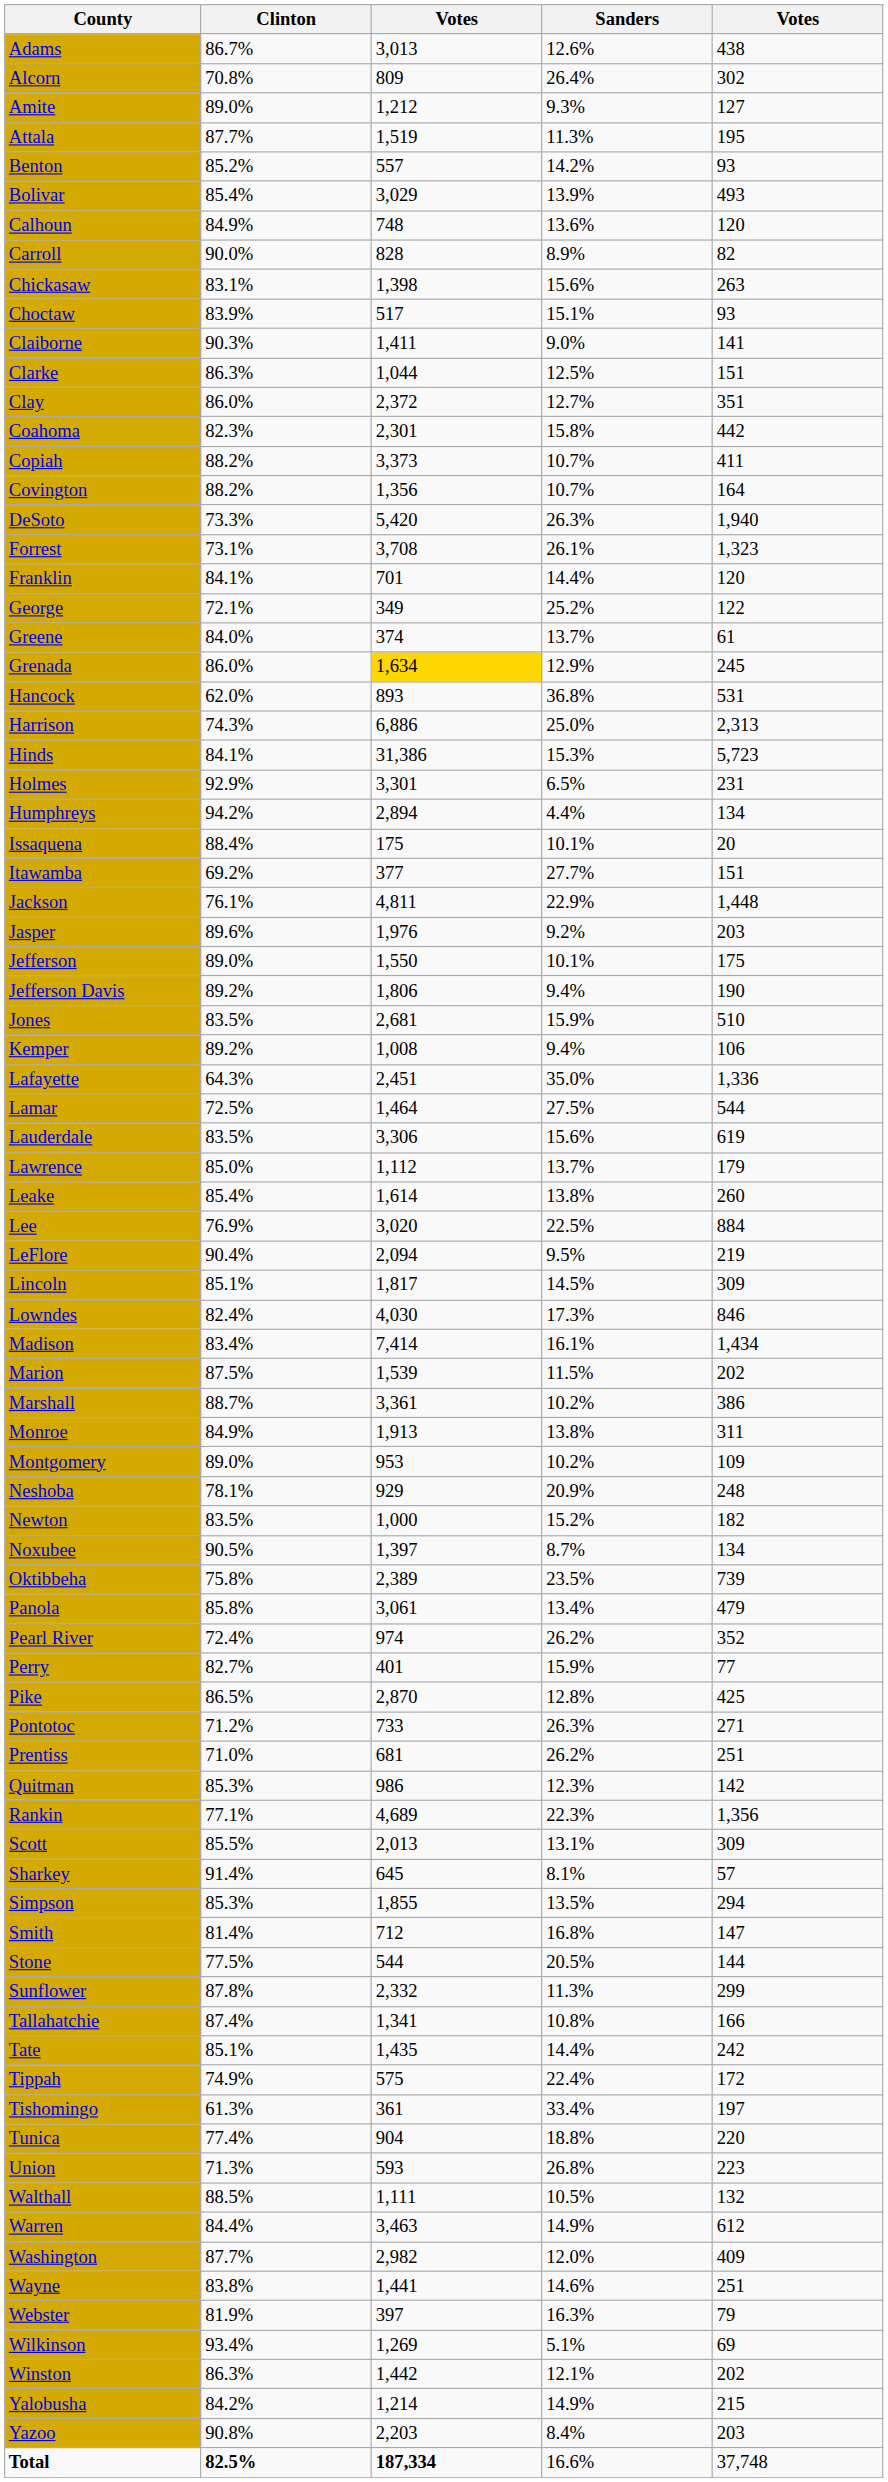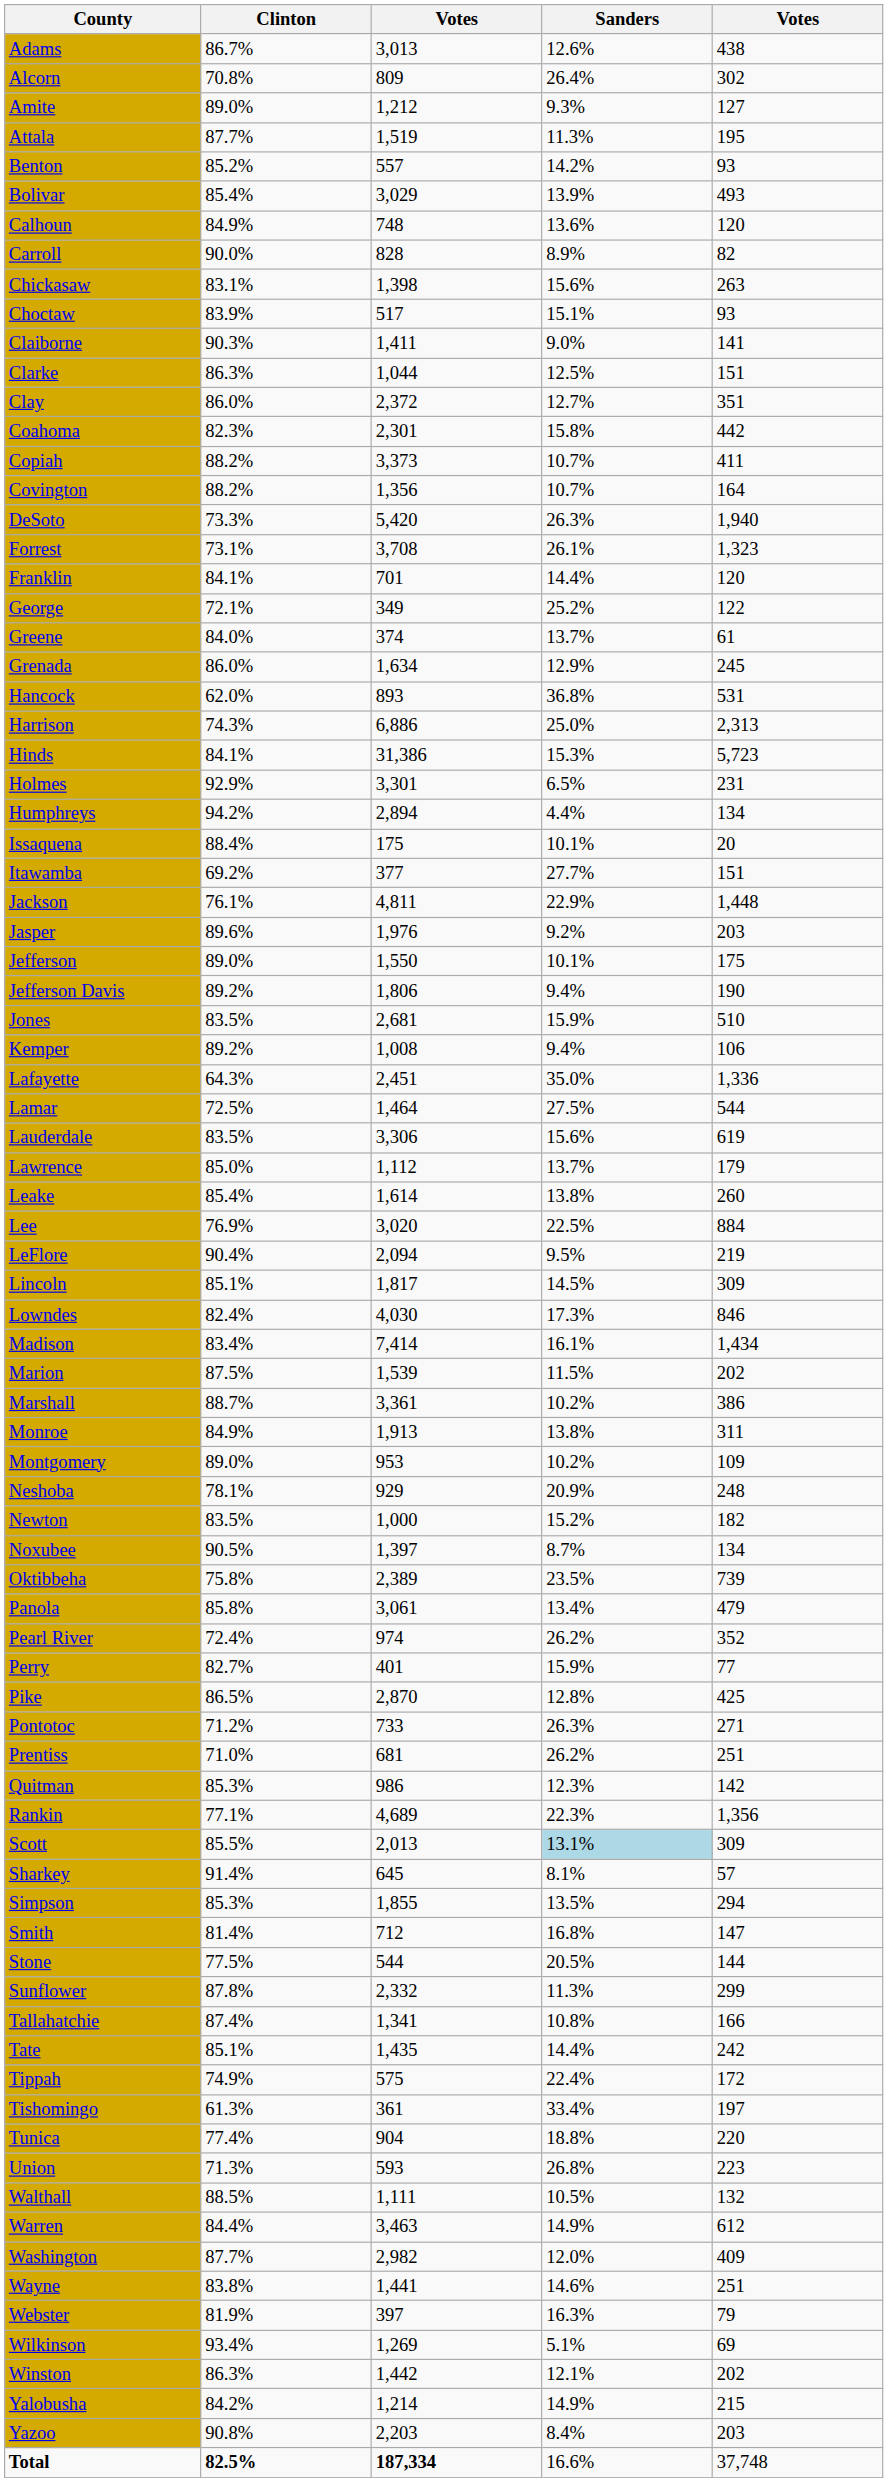Grenada | column 3: gold background -> no background
Scott | Sanders: no background -> lightblue background
